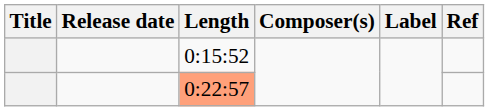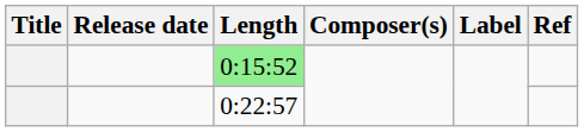0:15:52 | Length: no background -> lightgreen background
0:22:57 | Length: lightsalmon background -> no background
